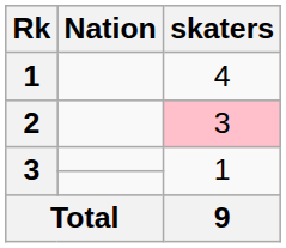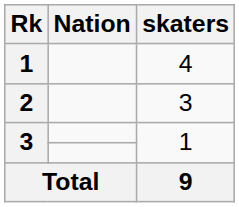2 | skaters: pink background -> no background
